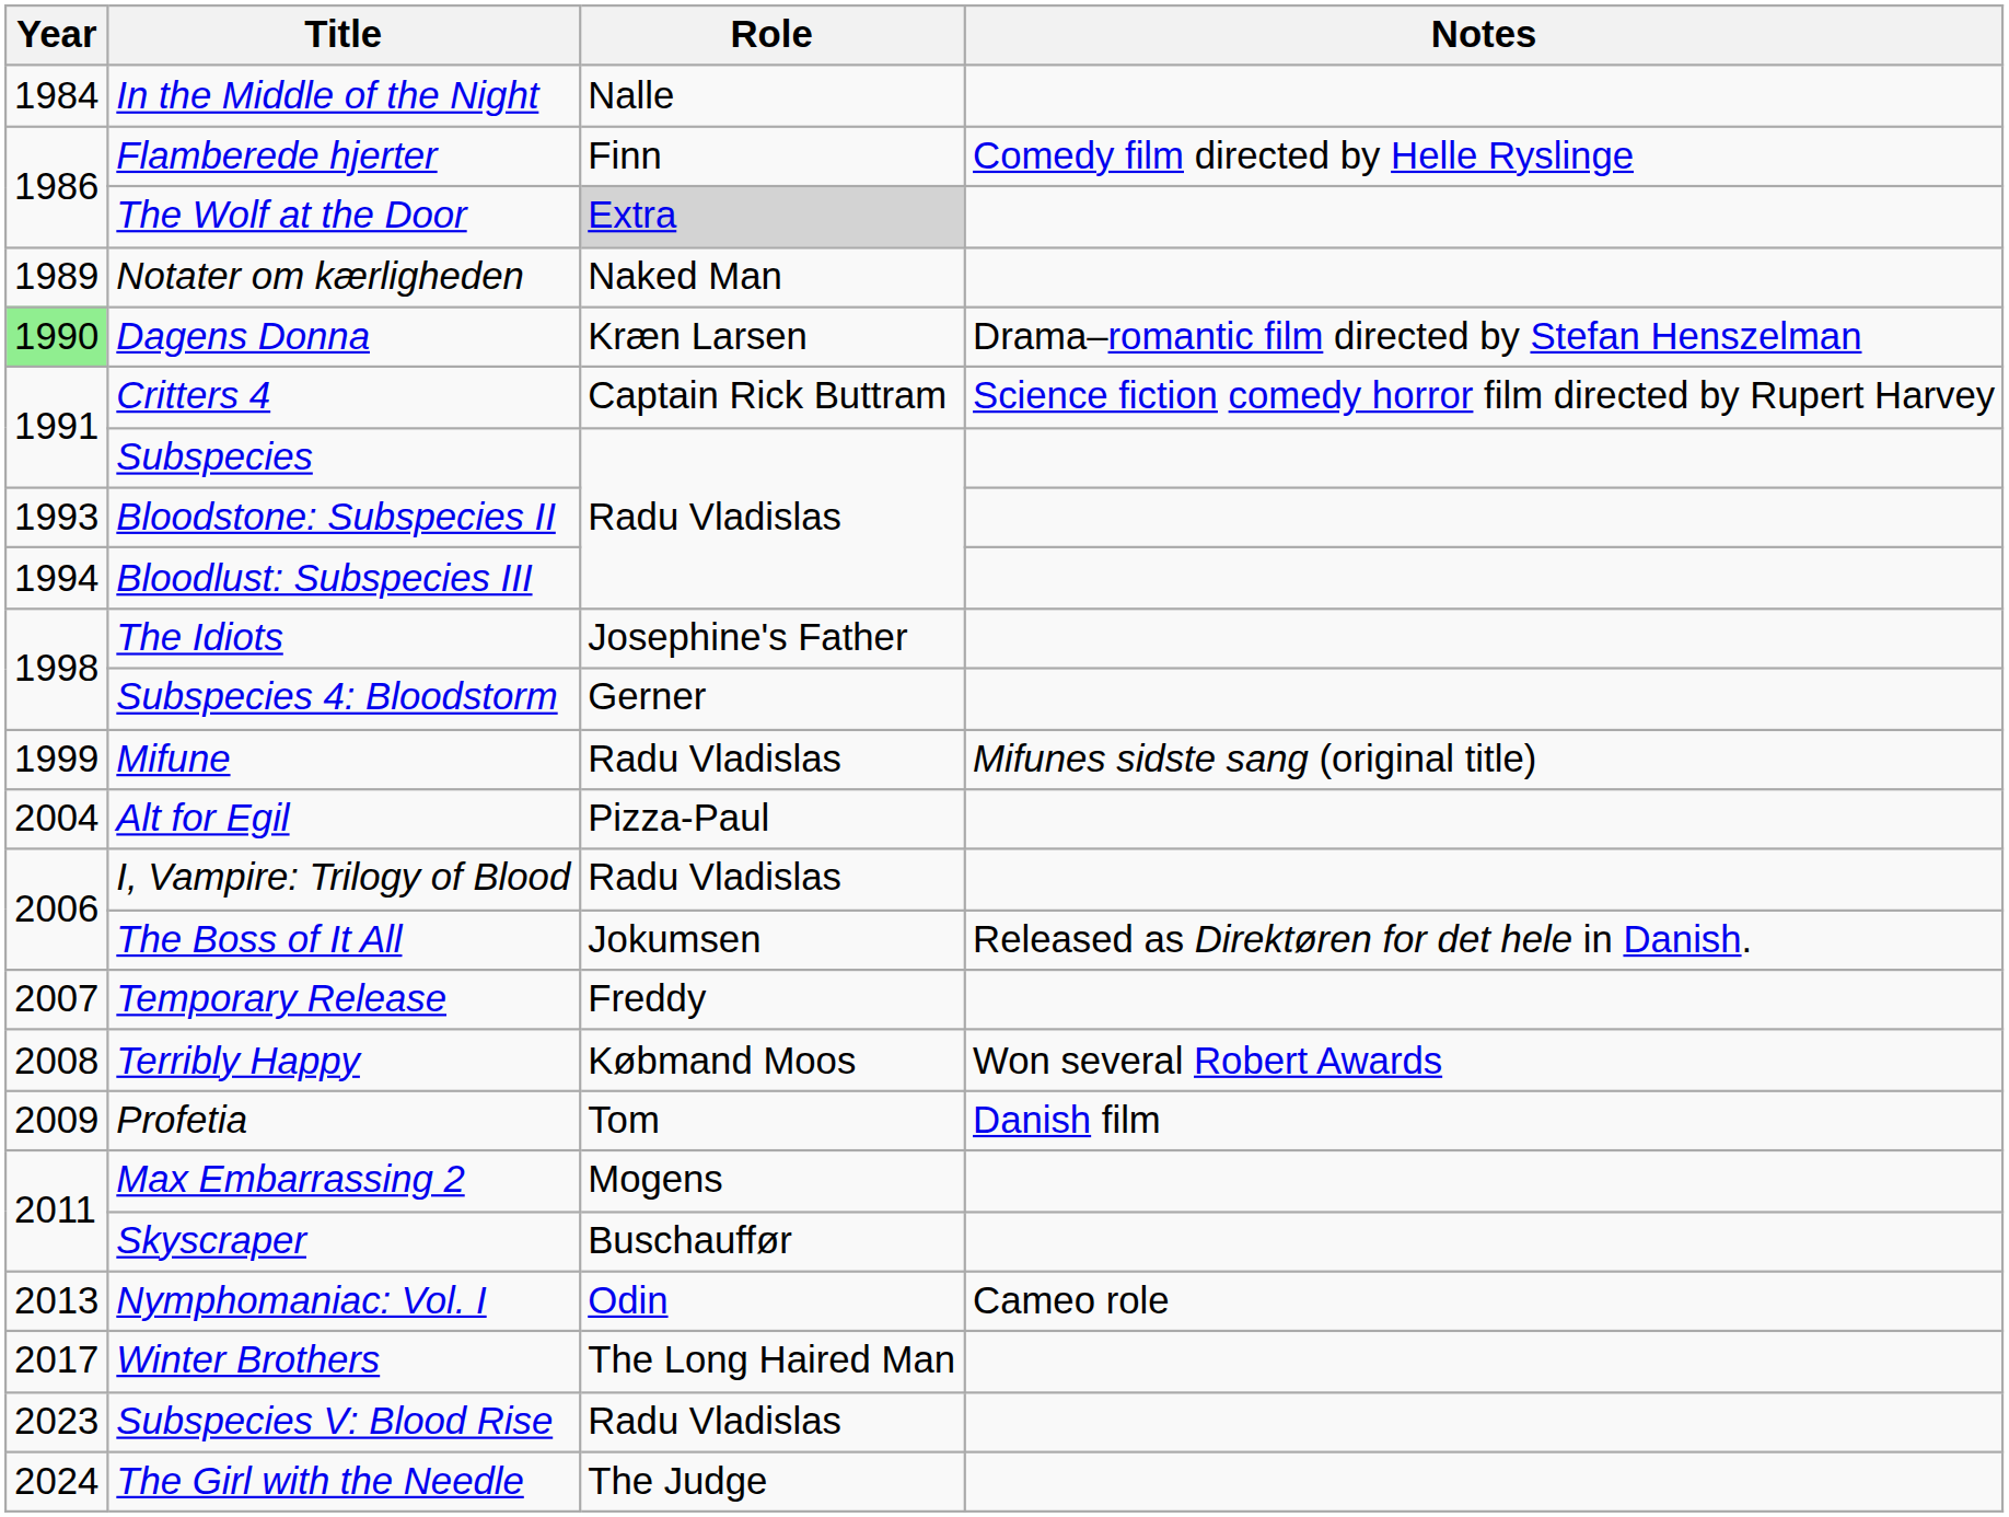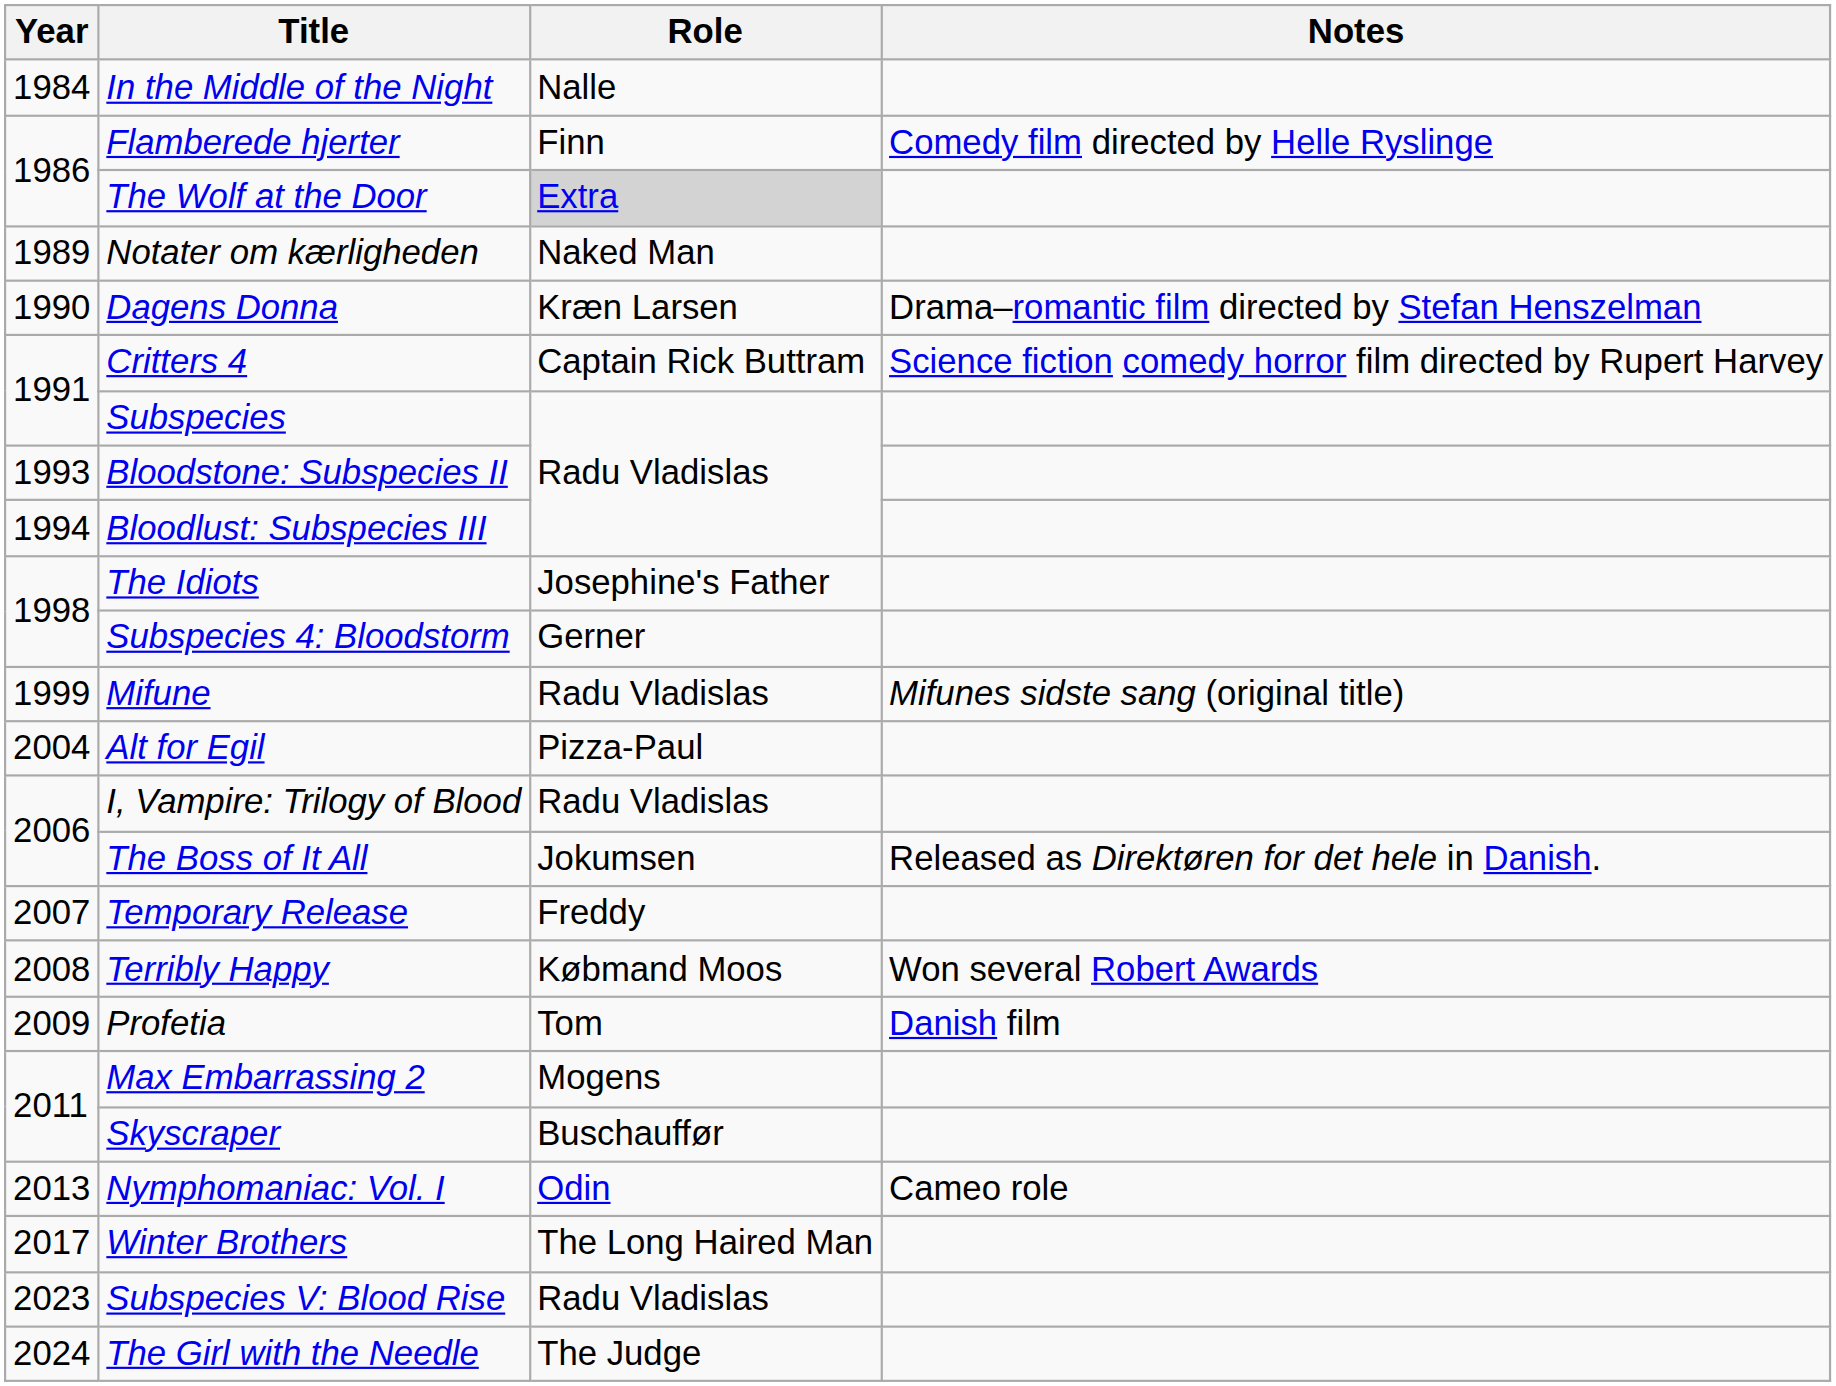Dagens Donna | Year: lightgreen background -> no background
